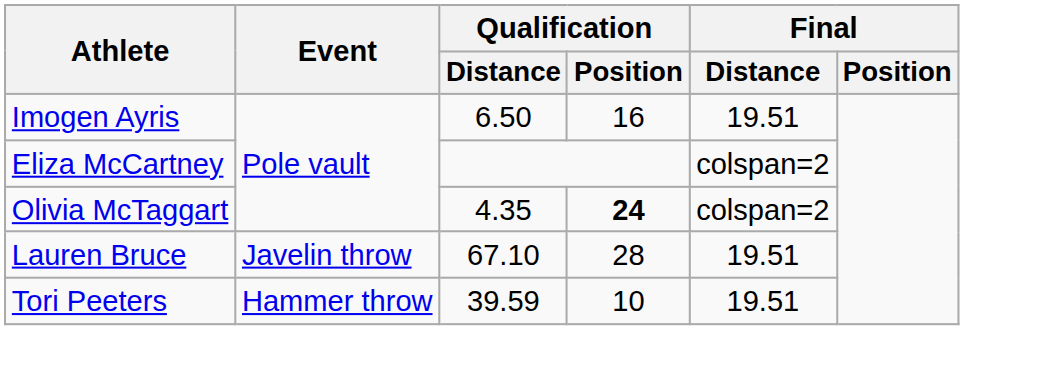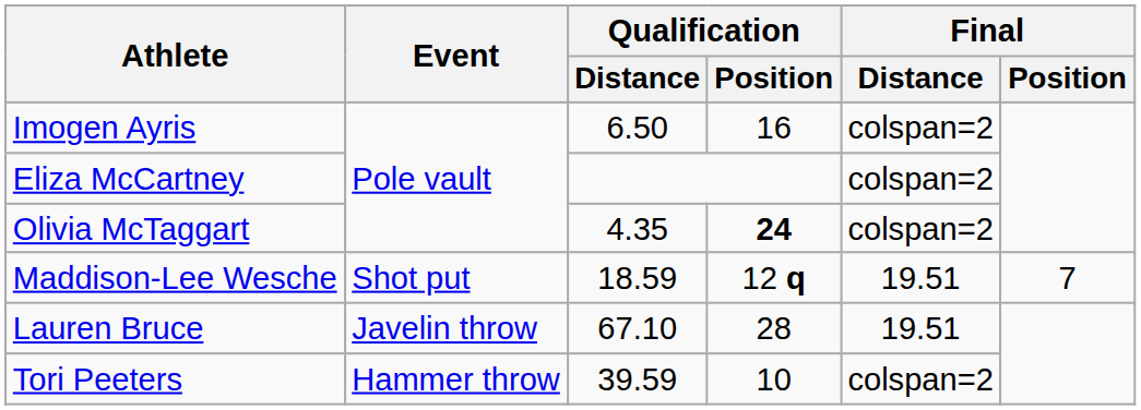Imogen Ayris | Final / Distance: 19.51 -> colspan=2
+ row: Maddison-Lee Wesche | Shot put | 18.59 | 12 q | 19.51 | 7
Tori Peeters | Final / Distance: 19.51 -> colspan=2
